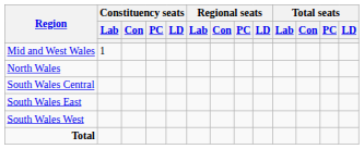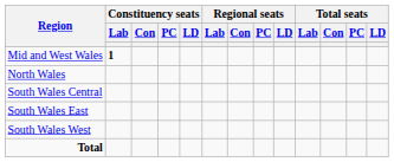Mid and West Wales | Constituency seats / Lab: normal -> bold
